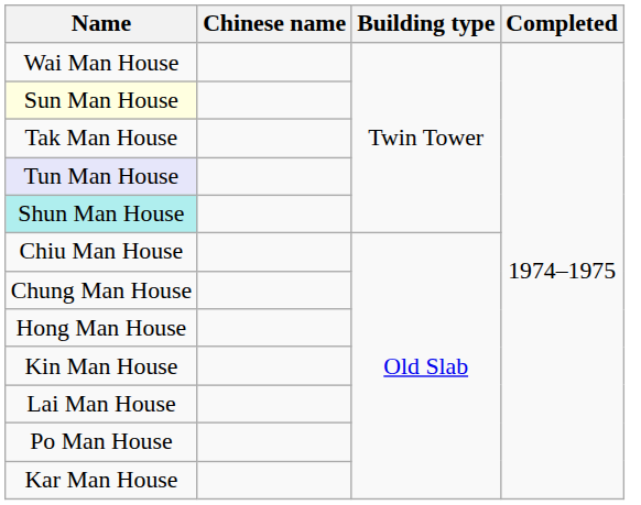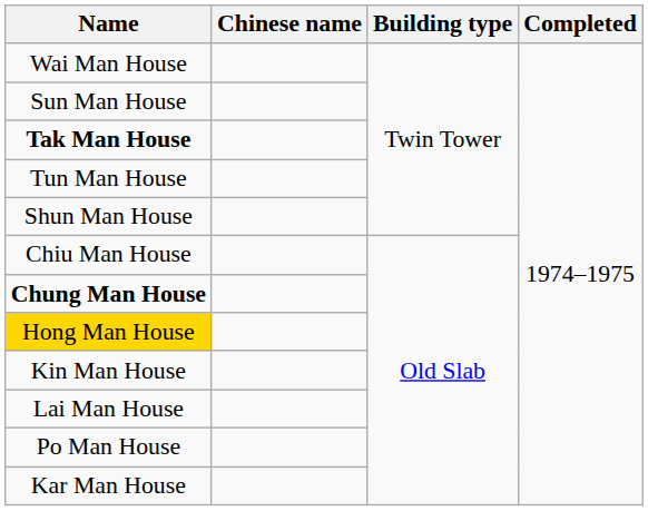Sun Man House | Name: lightyellow background -> no background
Tak Man House | Name: normal -> bold
Tun Man House | Name: lavender background -> no background
Shun Man House | Name: paleturquoise background -> no background
Chung Man House | Name: normal -> bold
Hong Man House | Name: no background -> gold background
